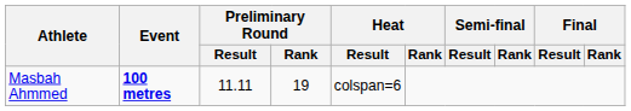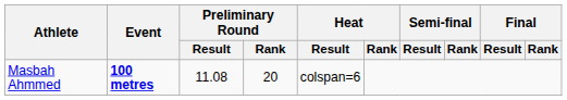Masbah Ahmmed | Preliminary Round / Result: 11.11 -> 11.08
Masbah Ahmmed | Preliminary Round / Rank: 19 -> 20
